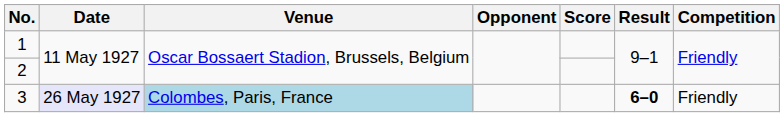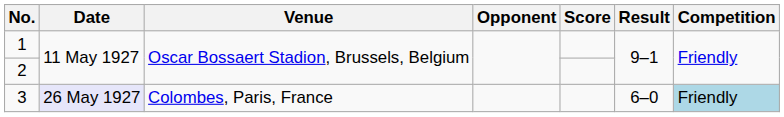3 | Venue: lightblue background -> no background
3 | Result: bold -> normal
3 | Competition: no background -> lightblue background
